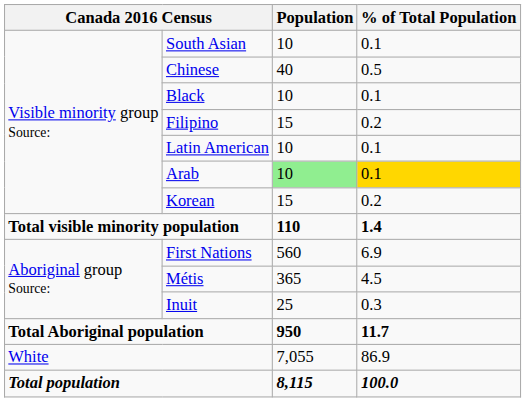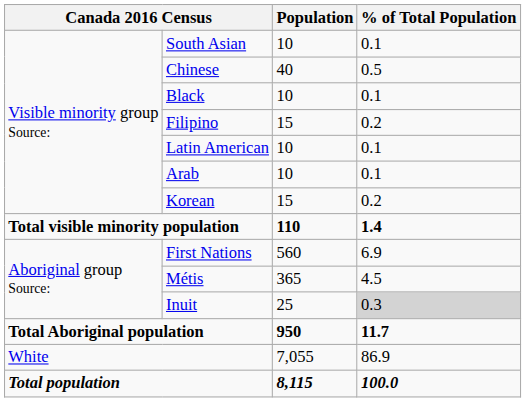Arab | Population: lightgreen background -> no background
Arab | % of Total Population: gold background -> no background
Inuit | % of Total Population: no background -> lightgrey background
